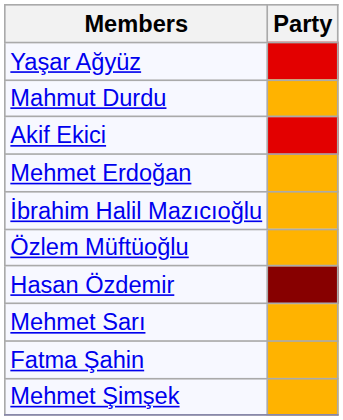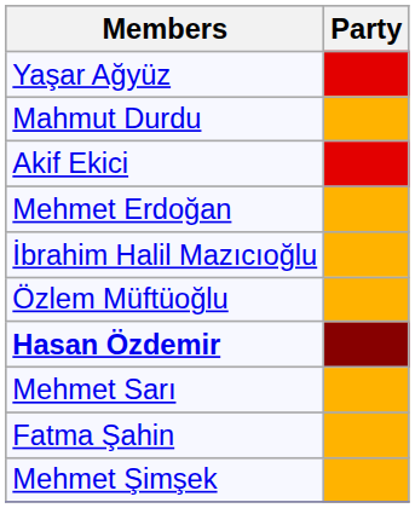Hasan Özdemir | Members: normal -> bold
